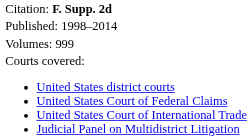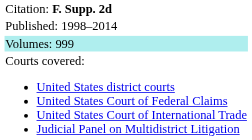row 3 | column 1: no background -> paleturquoise background
